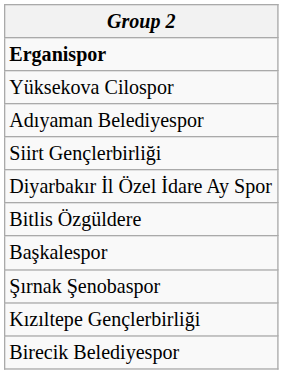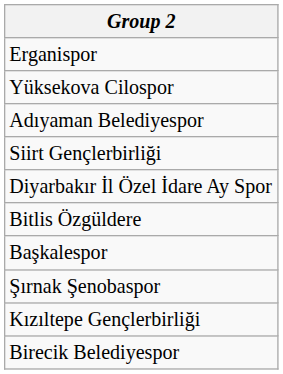row 2 | column 1: bold -> normal
